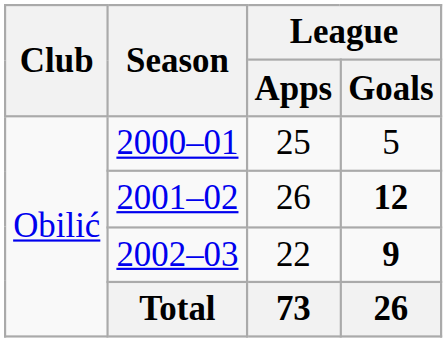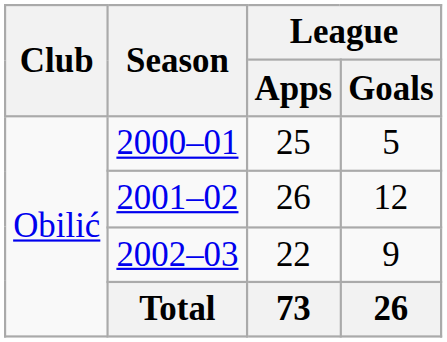2001–02 | League / Goals: bold -> normal
2002–03 | League / Goals: bold -> normal
